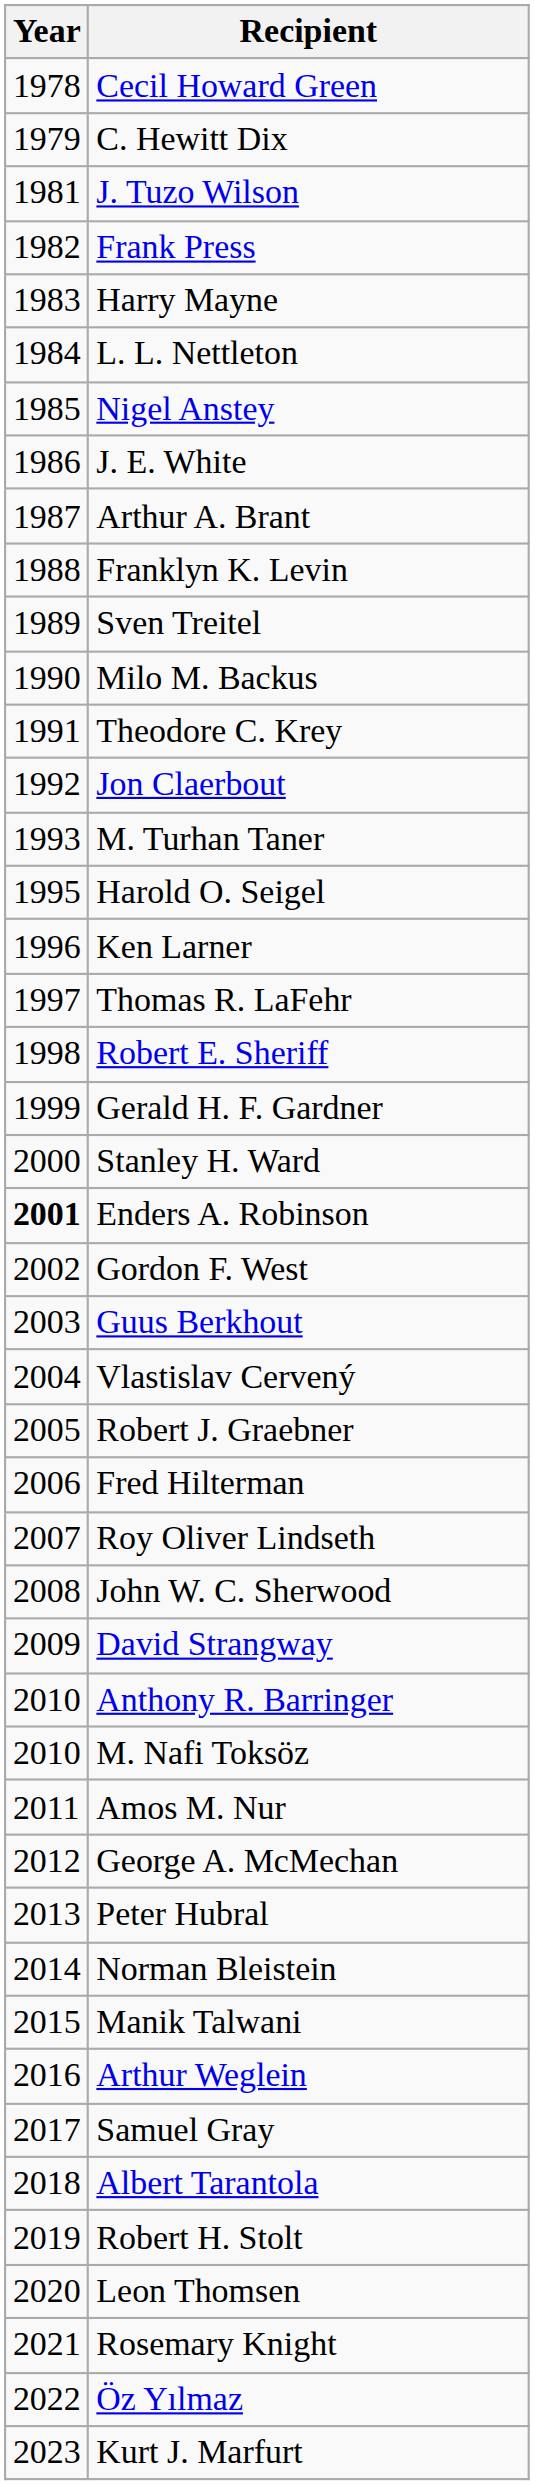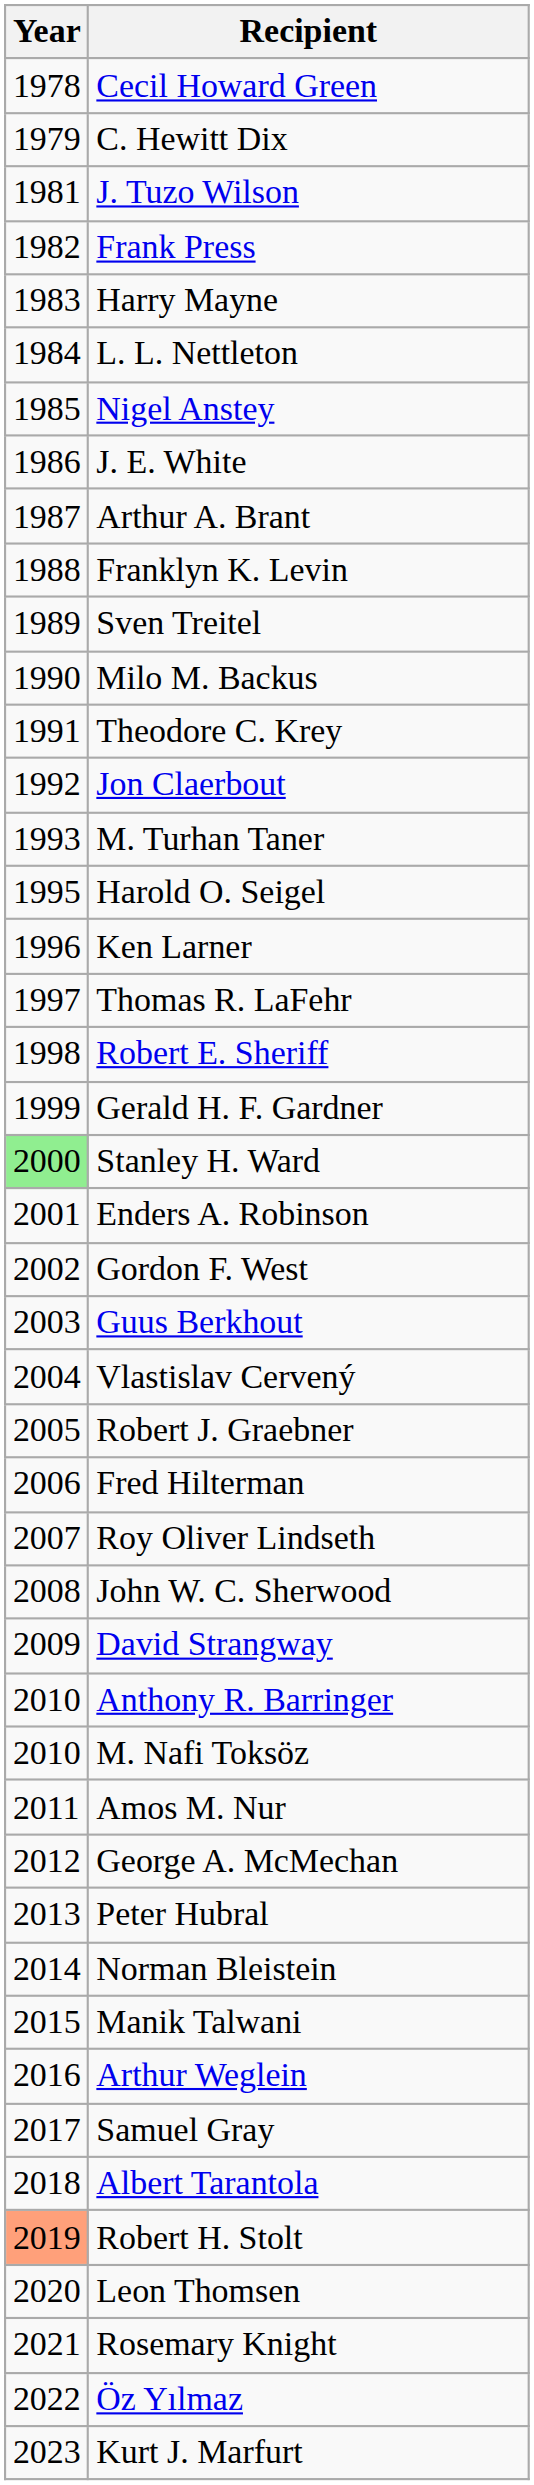Stanley H. Ward | Year: no background -> lightgreen background
Enders A. Robinson | Year: bold -> normal
Robert H. Stolt | Year: no background -> lightsalmon background
